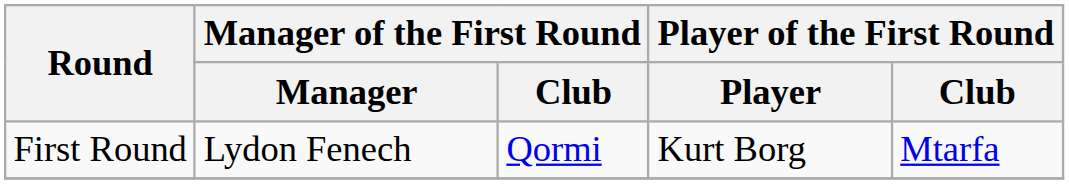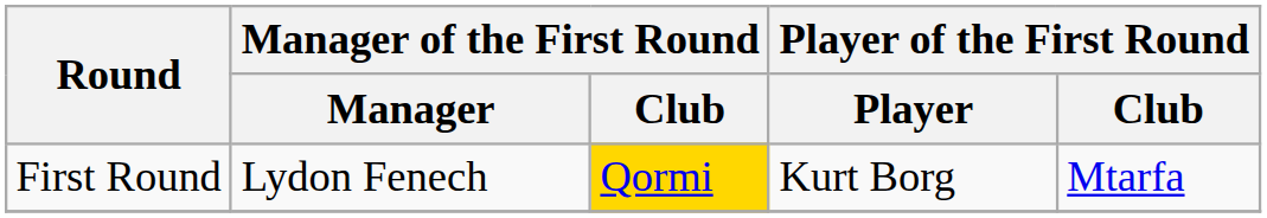First Round | Manager of the First Round / Club: no background -> gold background
